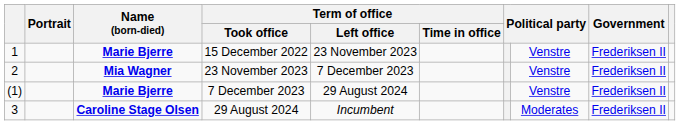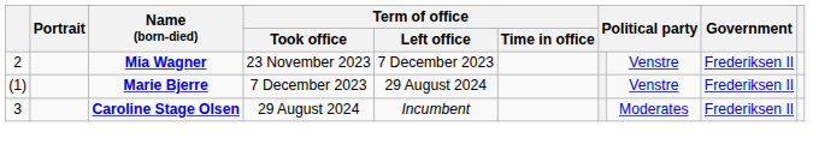- row: 1 | Marie Bjerre | 15 December 2022 | 23 November 2023 | Venstre | Frederiksen II
